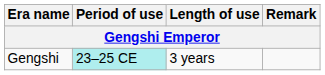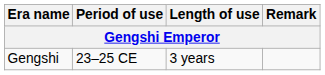Gengshi | Period of use: paleturquoise background -> no background
